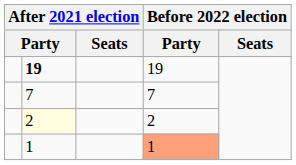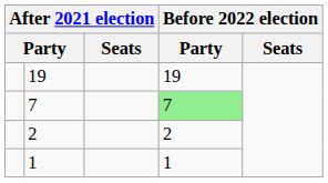row 3 | column 2: bold -> normal
row 4 | column 4: no background -> lightgreen background
row 5 | column 2: lightyellow background -> no background
row 6 | column 4: lightsalmon background -> no background
